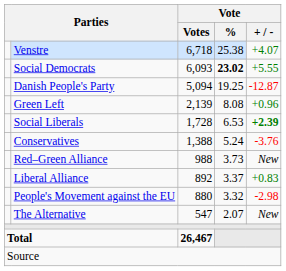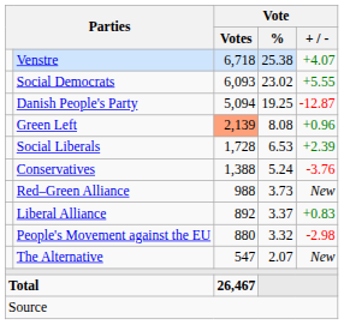Social Democrats | Vote / %: bold -> normal
Green Left | Vote / Votes: no background -> lightsalmon background
Social Liberals | Vote / + / -: bold -> normal
